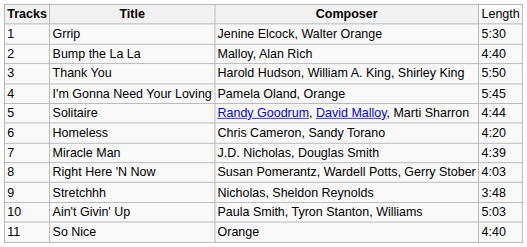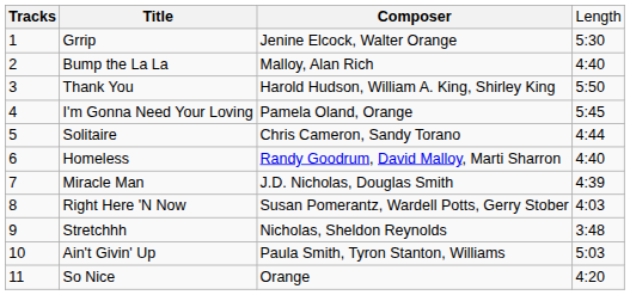Solitaire | column 3: Randy Goodrum, David Malloy, Marti Sharron -> Chris Cameron, Sandy Torano
Homeless | column 3: Chris Cameron, Sandy Torano -> Randy Goodrum, David Malloy, Marti Sharron
Homeless | column 4: 4:20 -> 4:40
So Nice | column 4: 4:40 -> 4:20
